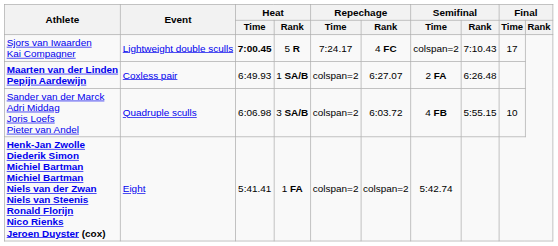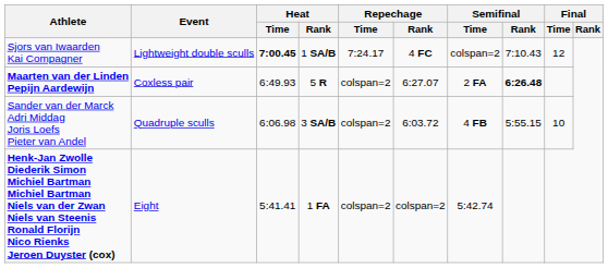Sjors van Iwaarden Kai Compagner | Heat / Rank: 5 R -> 1 SA/B
Sjors van Iwaarden Kai Compagner | Final / Time: 17 -> 12
Maarten van der Linden Pepijn Aardewijn | Heat / Rank: 1 SA/B -> 5 R
Maarten van der Linden Pepijn Aardewijn | Semifinal / Rank: normal -> bold
